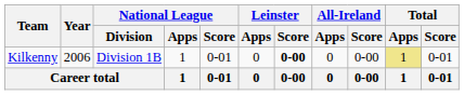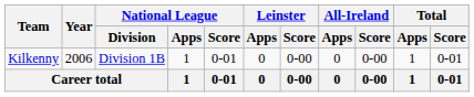Kilkenny | Leinster / Score: bold -> normal
Kilkenny | Total / Apps: khaki background -> no background
